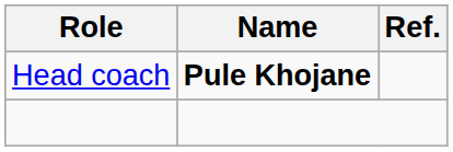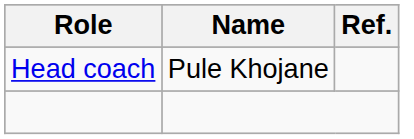Head coach | Name: bold -> normal
